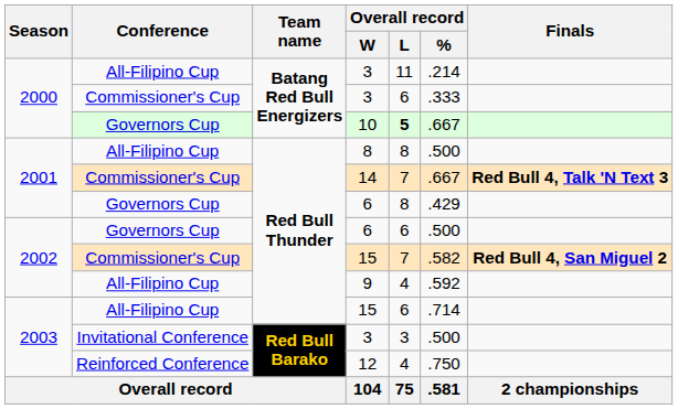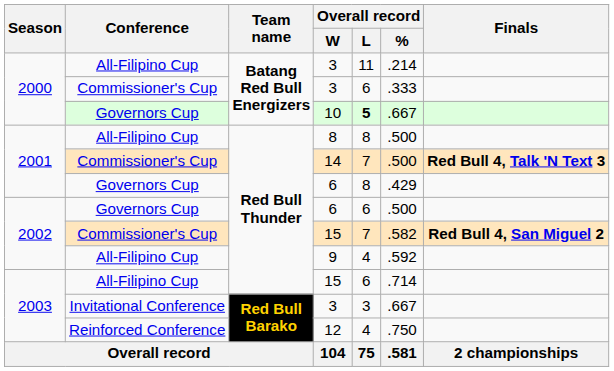14 | Overall record / %: .667 -> .500
Invitational Conference / 3 | Overall record / %: .500 -> .667
